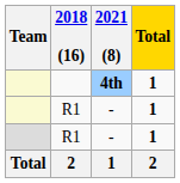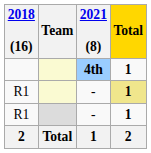columns swapped: Team <-> 2018 (16)
row 3 | Total: no background -> khaki background
